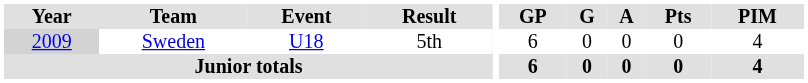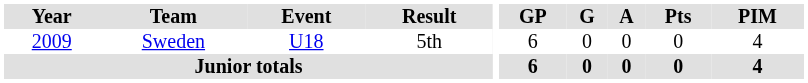Sweden | Year: lightgrey background -> no background
